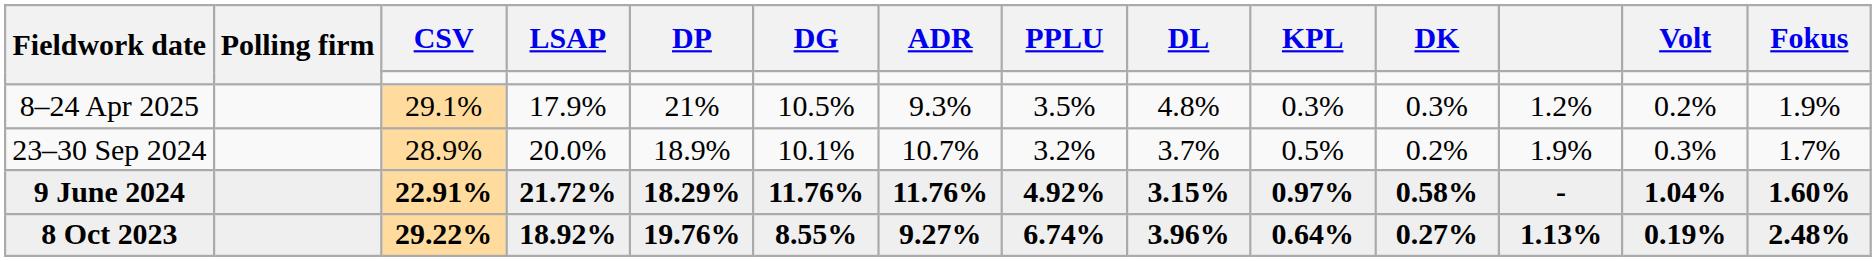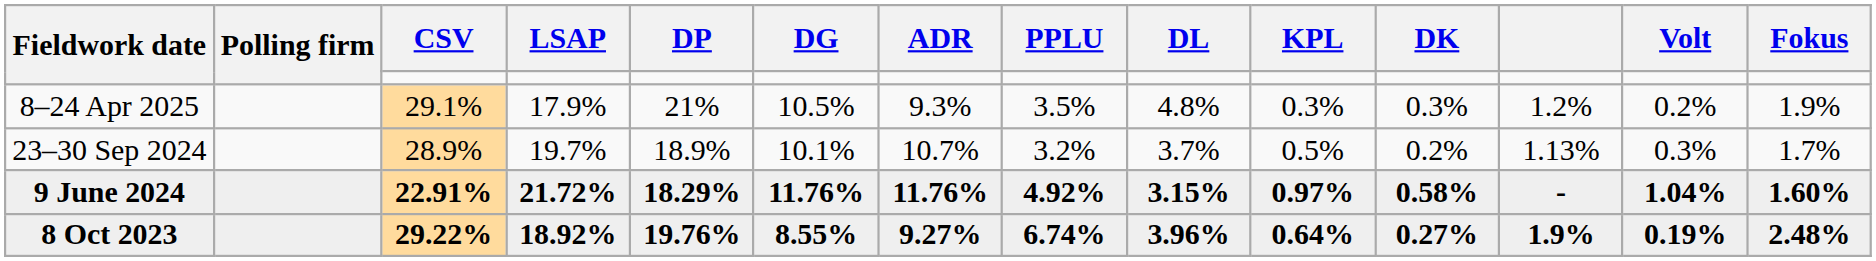23–30 Sep 2024 | LSAP: 20.0% -> 19.7%
23–30 Sep 2024 | column 12: 1.9% -> 1.13%
8 Oct 2023 | column 12: 1.13% -> 1.9%
